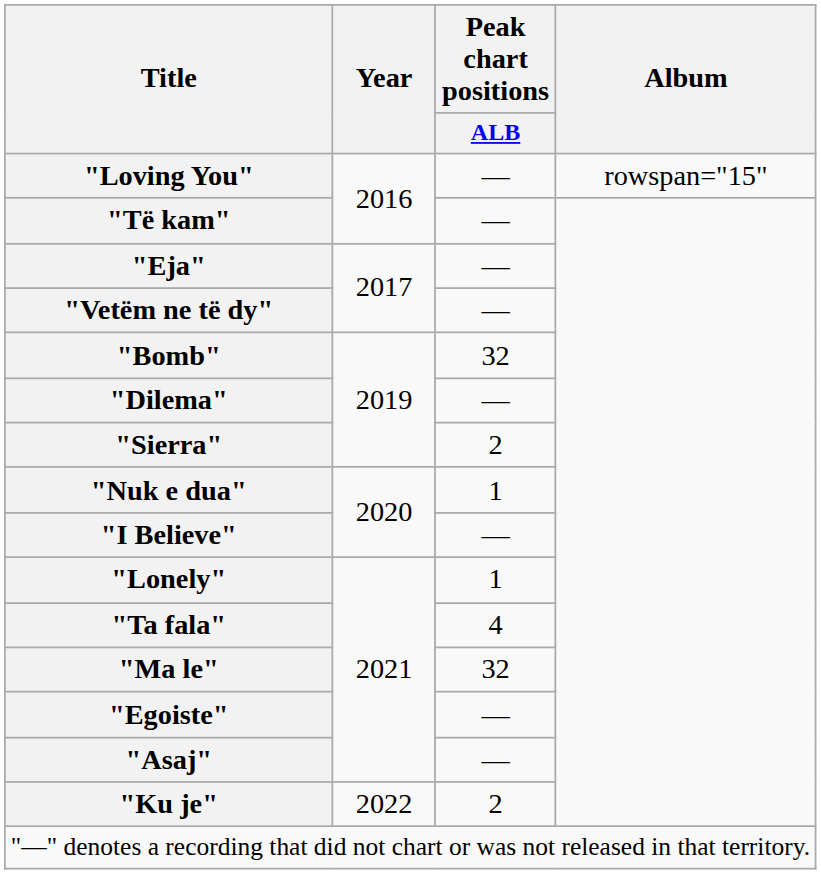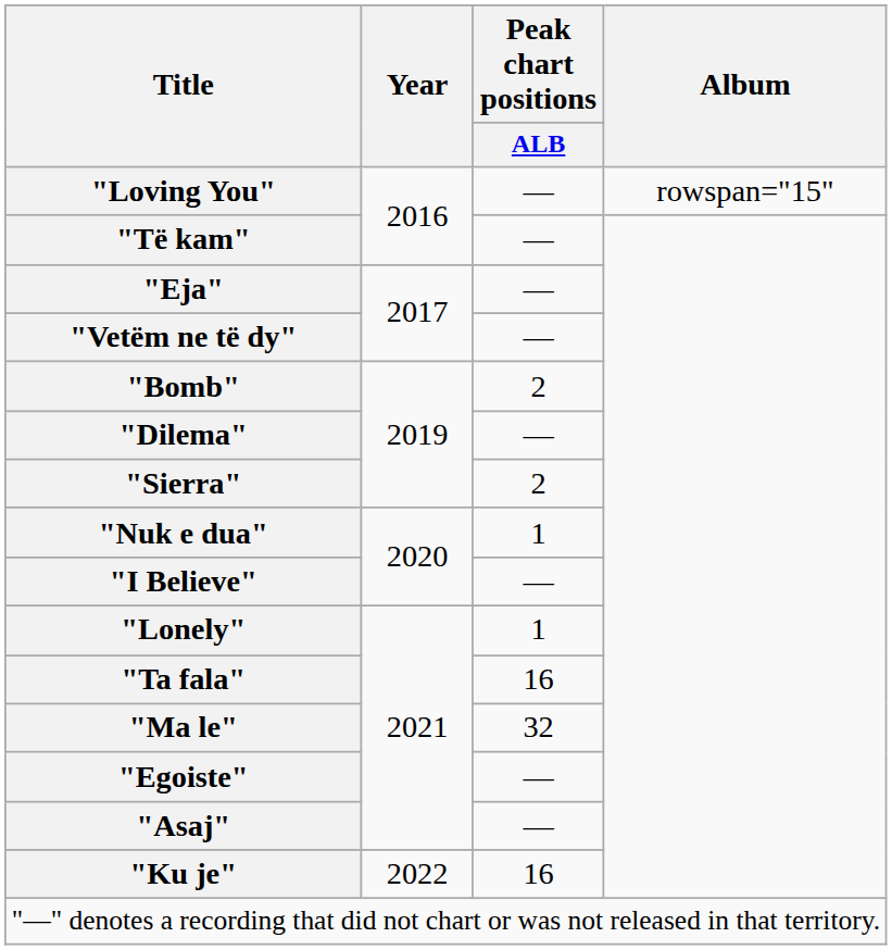"Bomb" | Peak chart positions / ALB: 32 -> 2
"Ta fala" | Peak chart positions / ALB: 4 -> 16
"Ku je" | Peak chart positions / ALB: 2 -> 16
